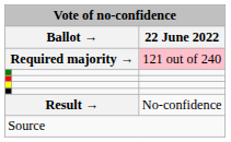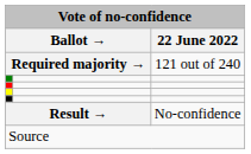Required majority → | 22 June 2022: pink background -> no background
